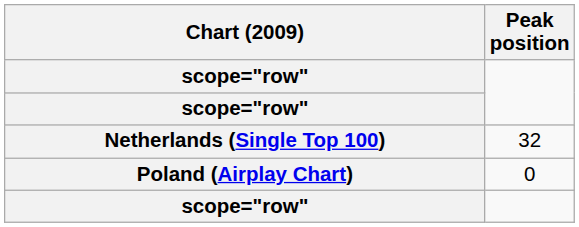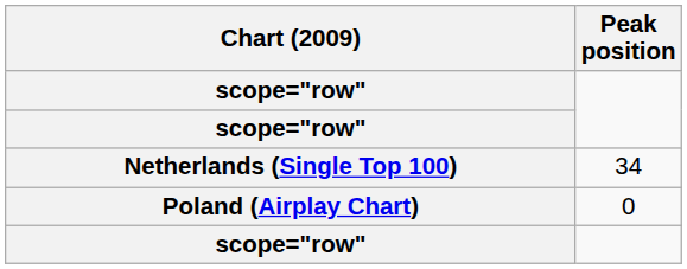Netherlands (Single Top 100) | Peak position: 32 -> 34
